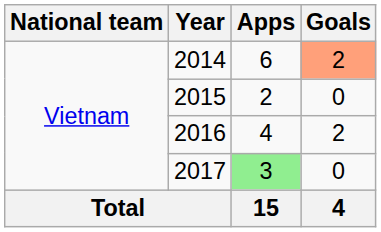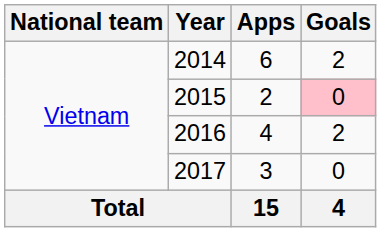2014 | Goals: lightsalmon background -> no background
2015 | Goals: no background -> pink background
2017 | Apps: lightgreen background -> no background
